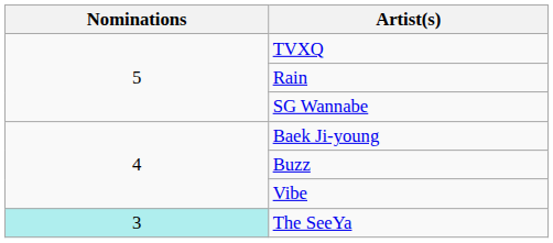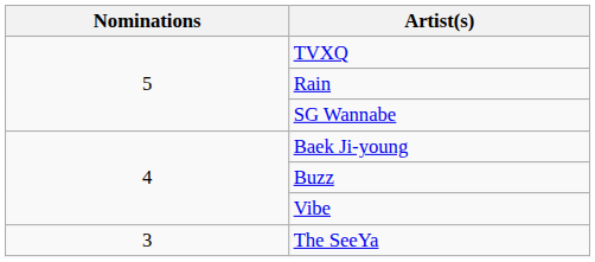The SeeYa | Nominations: paleturquoise background -> no background
